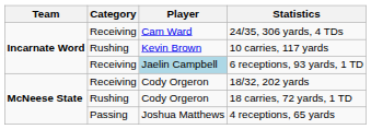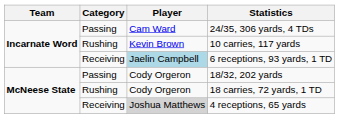24/35, 306 yards, 4 TDs | Category: Receiving -> Passing
18/32, 202 yards | Category: Receiving -> Passing
4 receptions, 65 yards | Category: Passing -> Receiving
4 receptions, 65 yards | Player: no background -> lightgrey background
